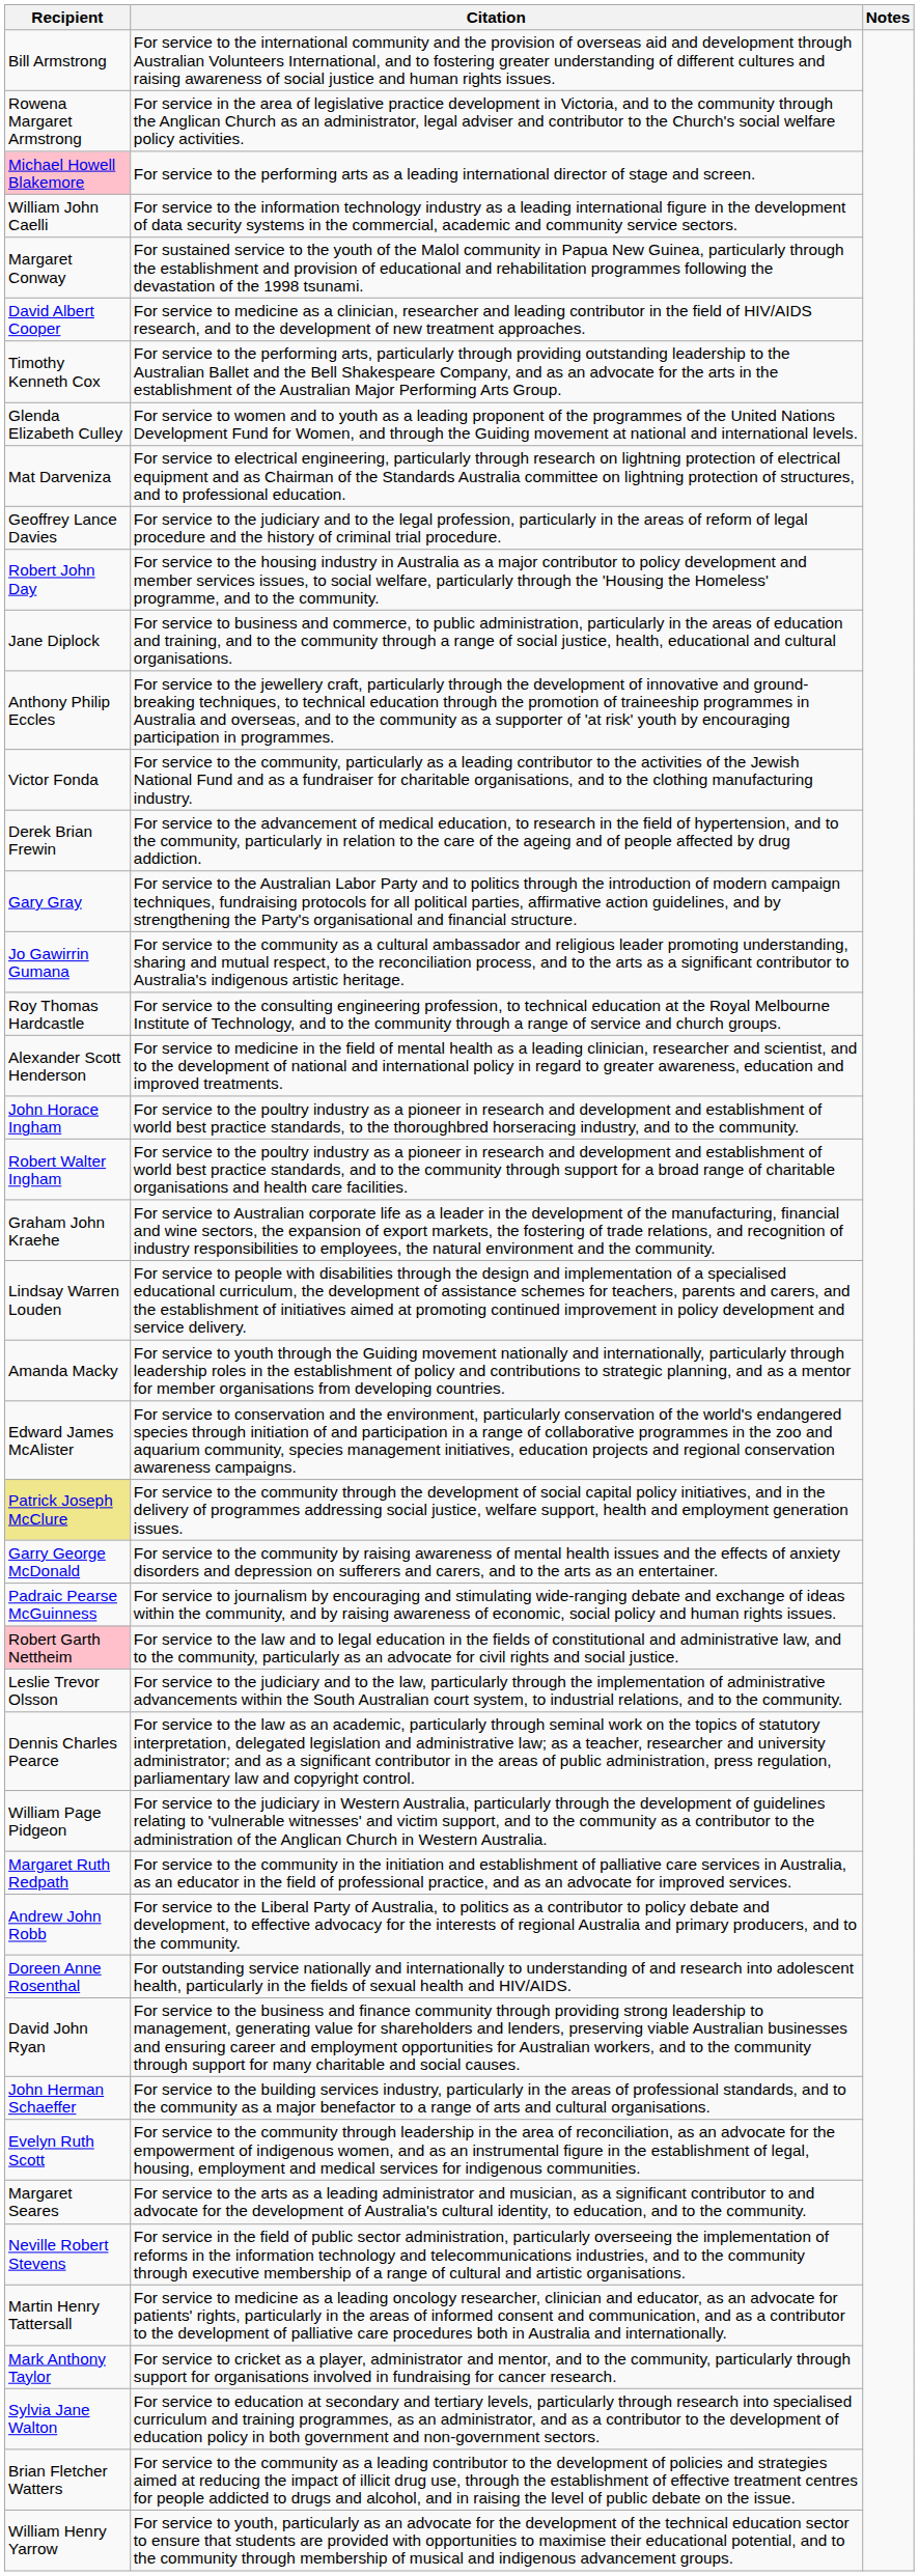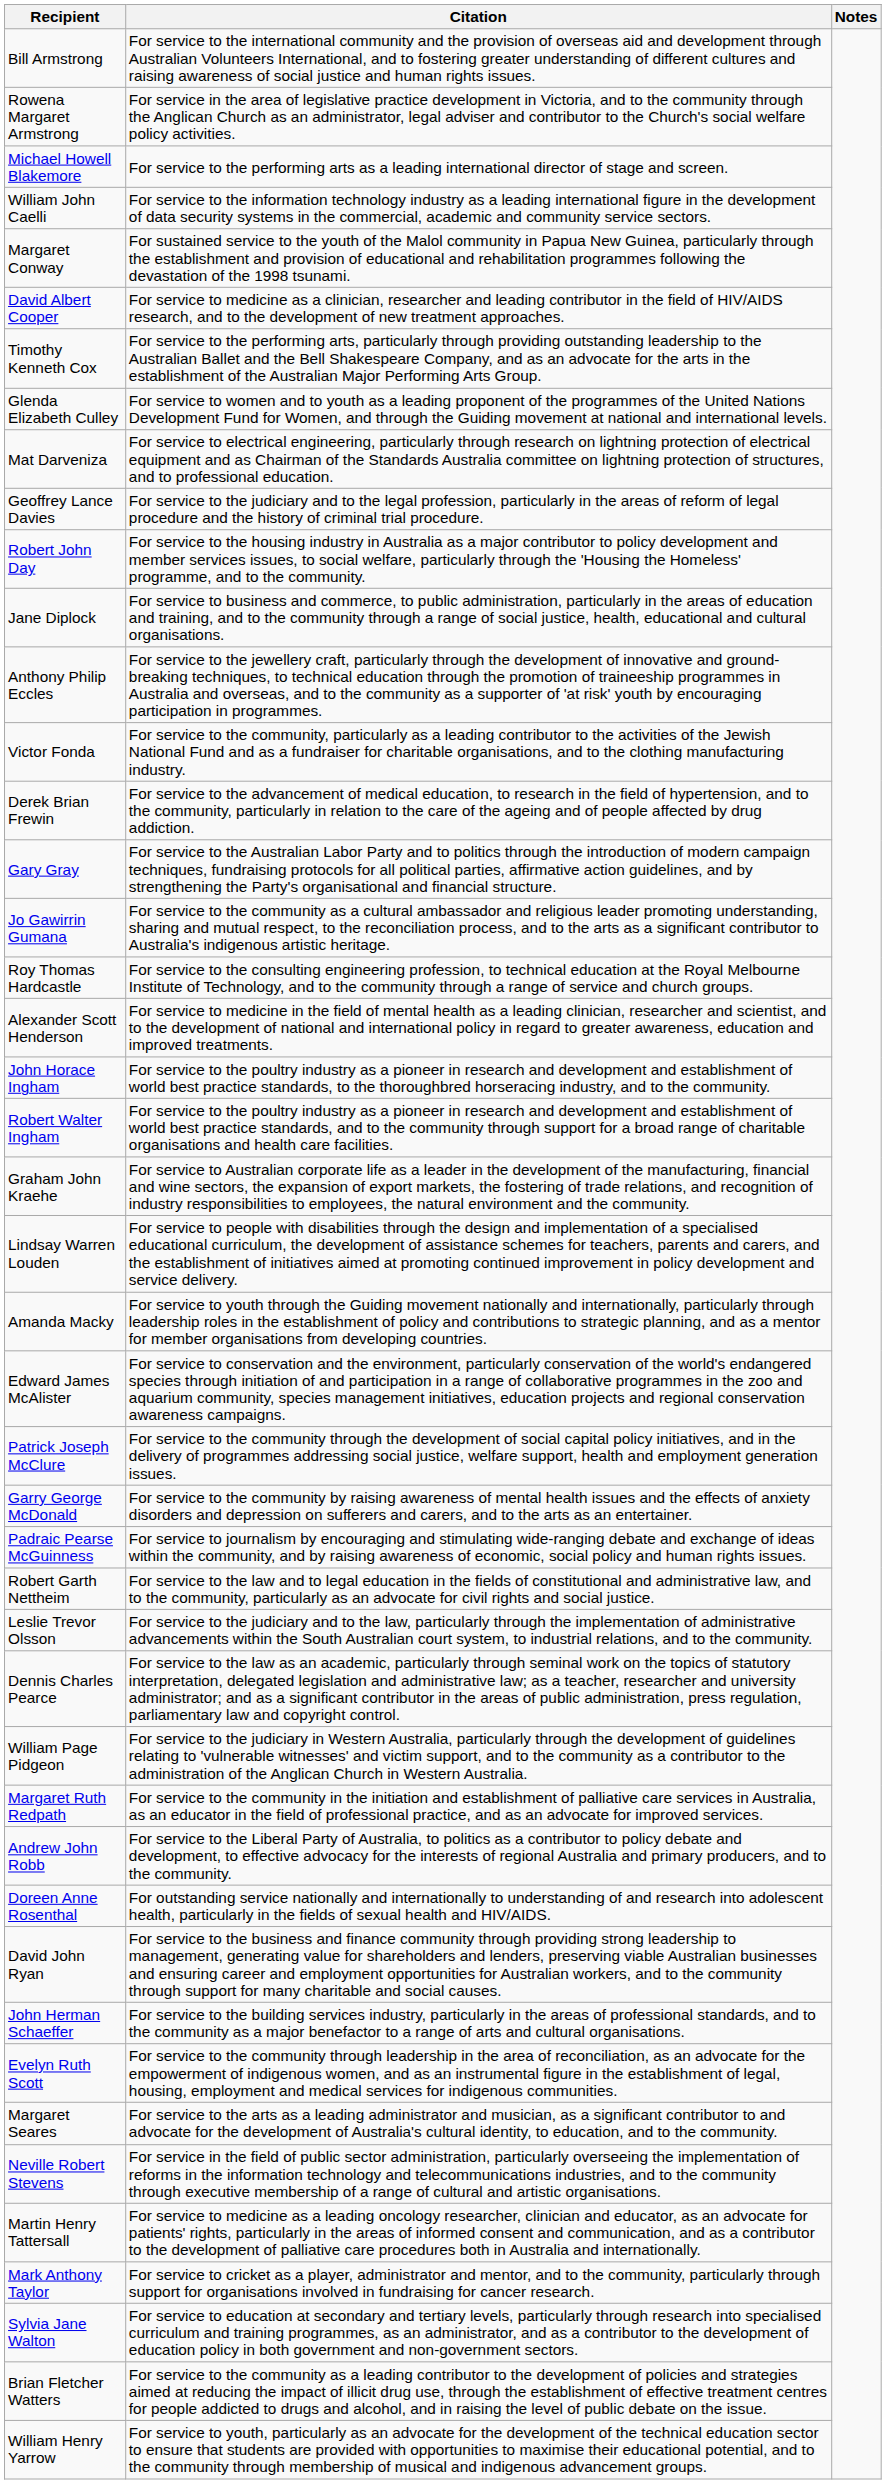Michael Howell Blakemore | Recipient: pink background -> no background
Patrick Joseph McClure | Recipient: khaki background -> no background
Robert Garth Nettheim | Recipient: pink background -> no background
